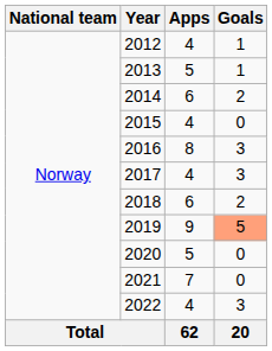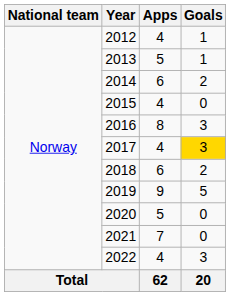2017 | Goals: no background -> gold background
2019 | Goals: lightsalmon background -> no background
